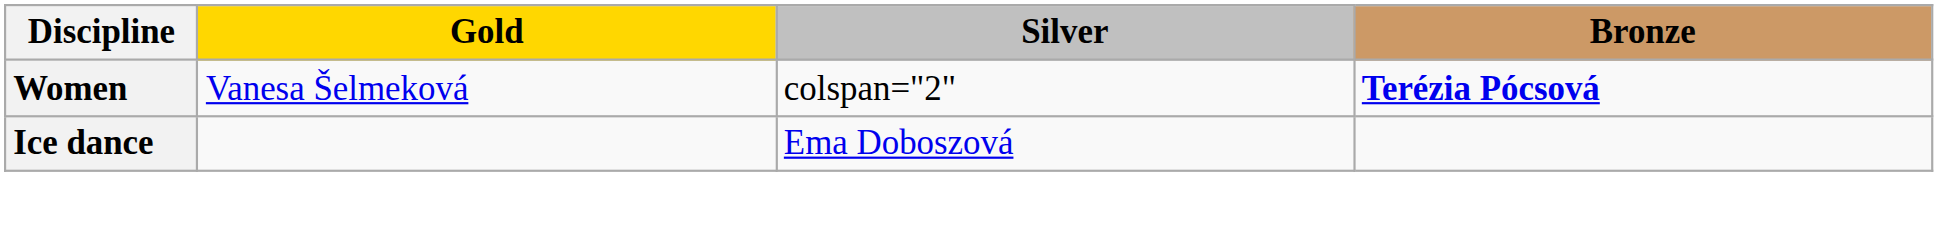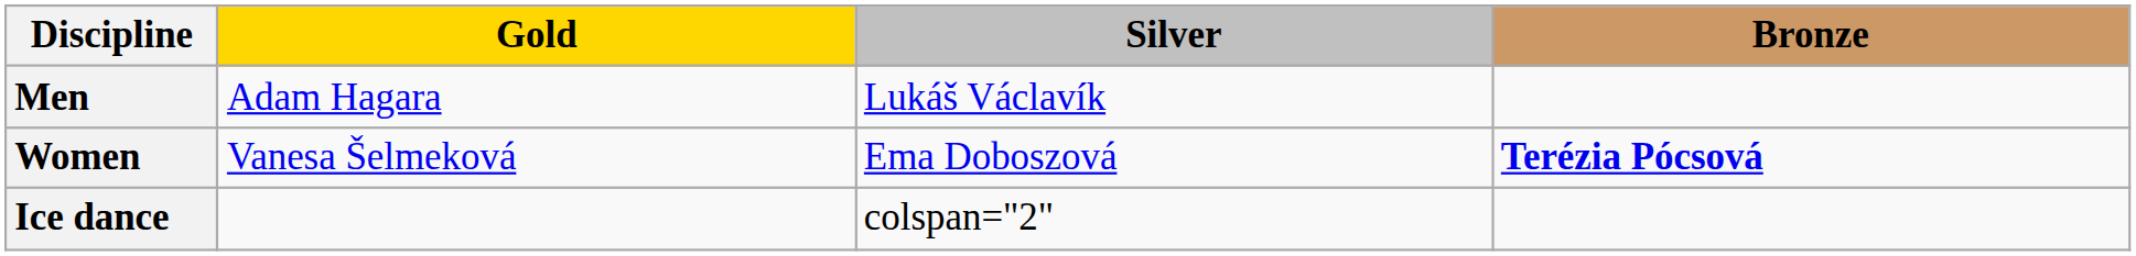+ row: Men | Adam Hagara | Lukáš Václavík
Women | Silver: colspan="2" -> Ema Doboszová
Ice dance | Silver: Ema Doboszová -> colspan="2"
